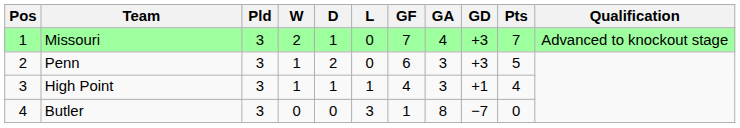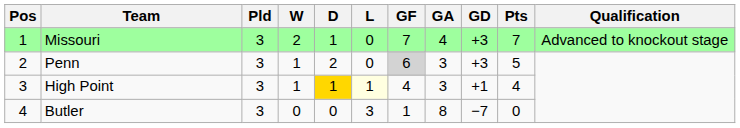Penn | GF: no background -> lightgrey background
High Point | D: no background -> gold background
High Point | L: no background -> lightyellow background
